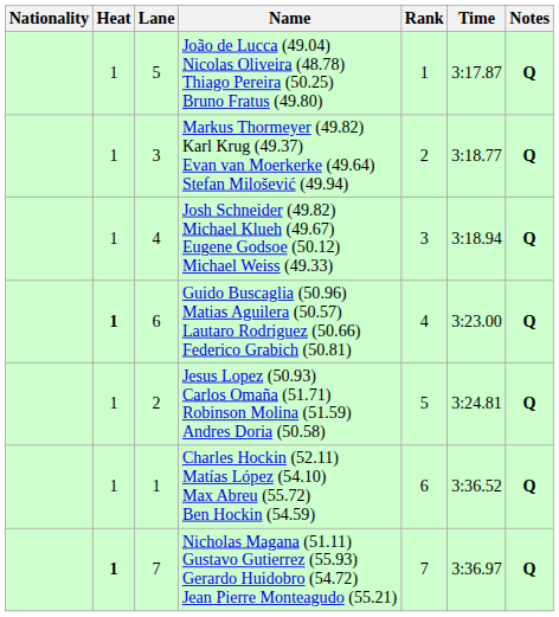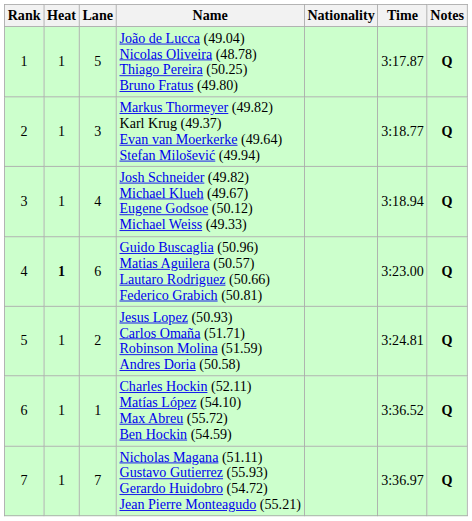columns swapped: Rank <-> Nationality
row 8 | Heat: bold -> normal
